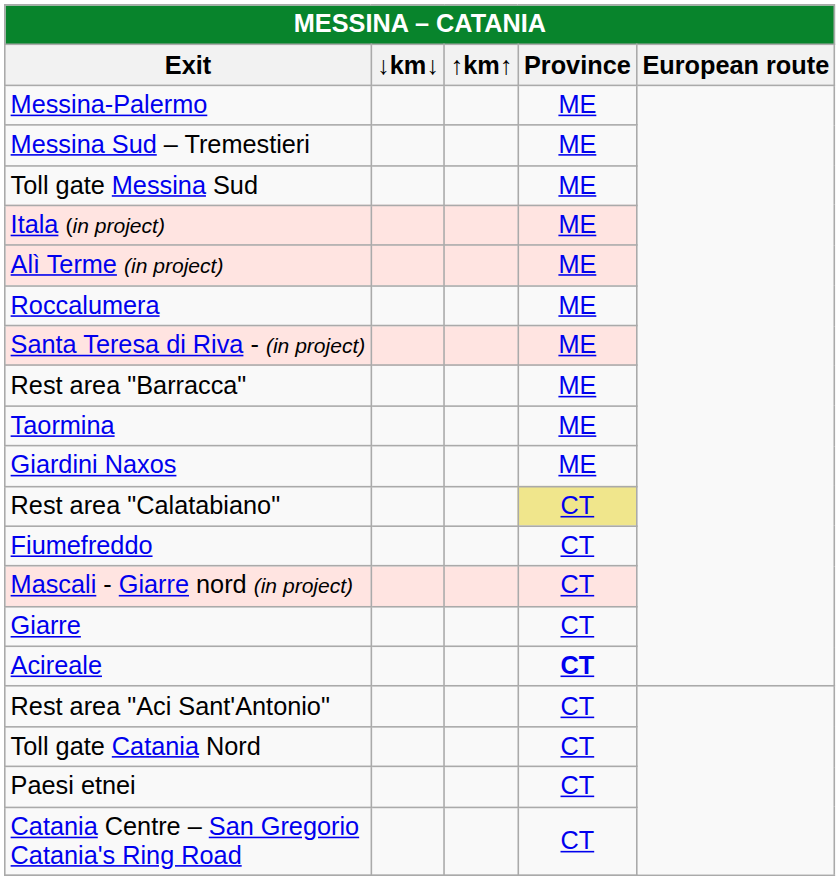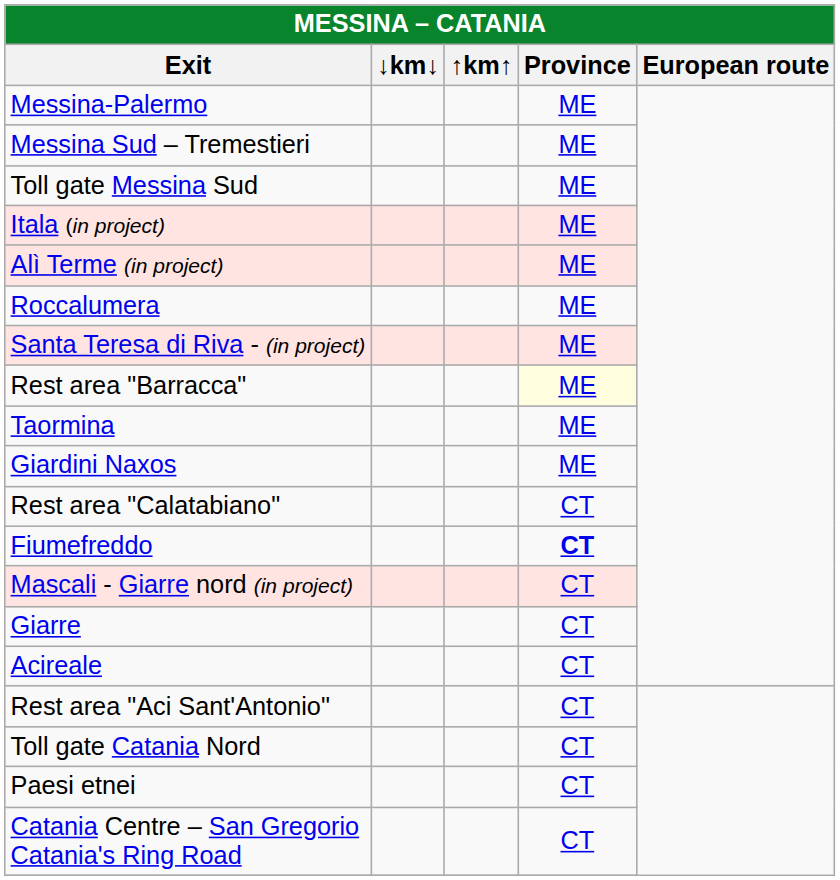Rest area "Barracca" | Province: no background -> lightyellow background
Rest area "Calatabiano" | Province: khaki background -> no background
Fiumefreddo | Province: normal -> bold
Acireale | Province: bold -> normal
